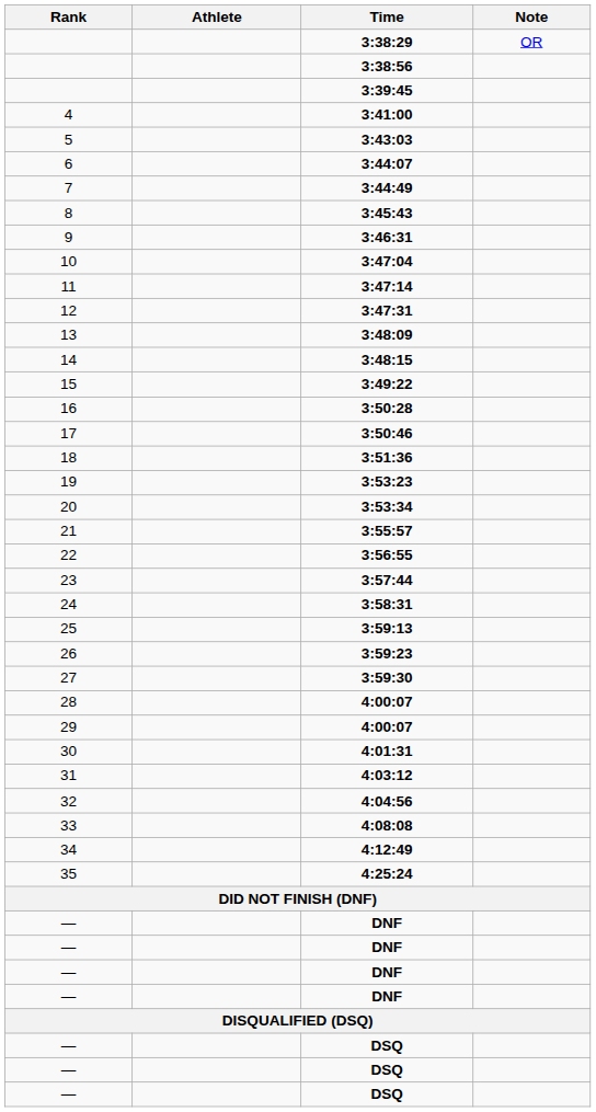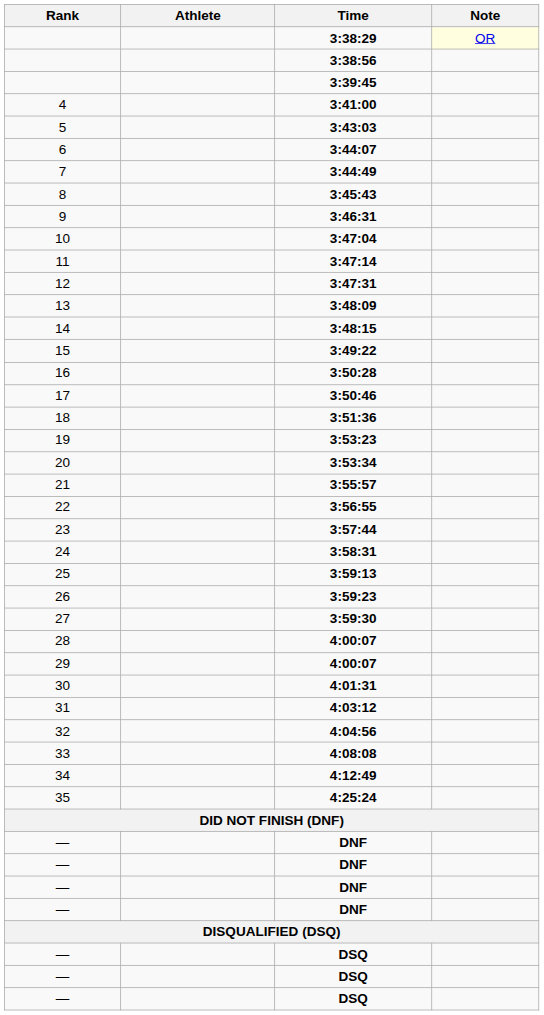3:38:29 | Note: no background -> lightyellow background
